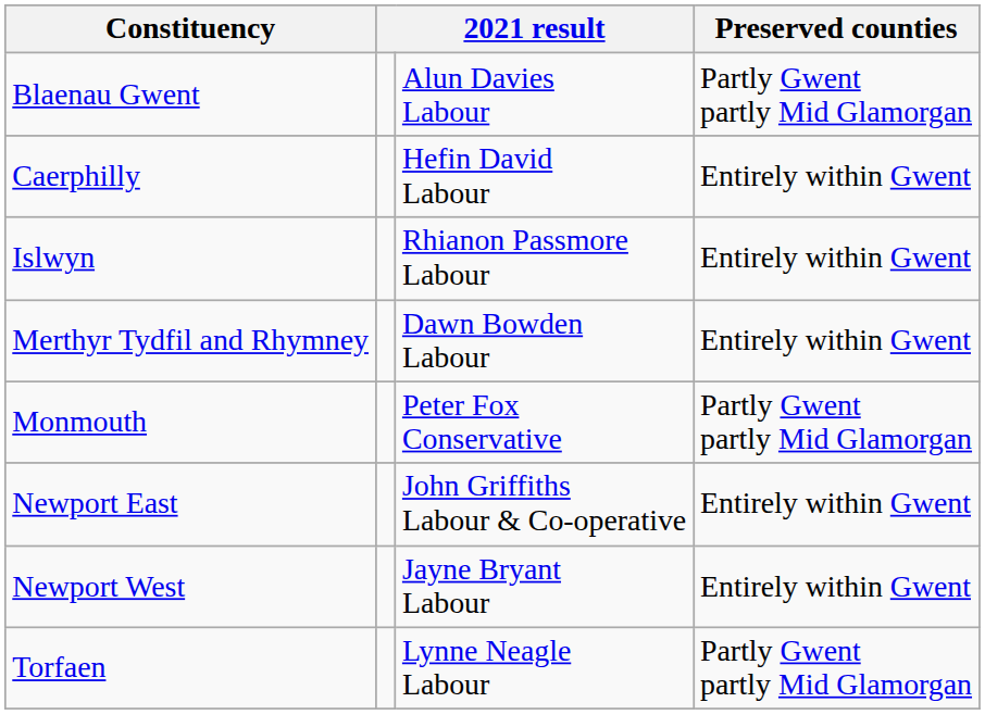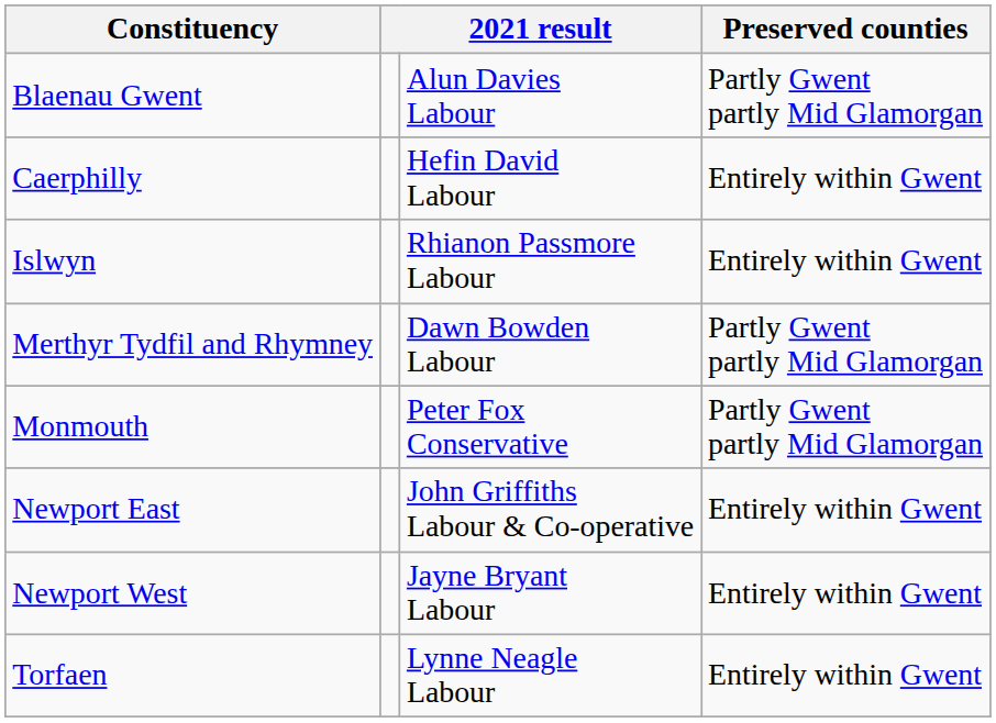Merthyr Tydfil and Rhymney | Preserved counties: Entirely within Gwent -> Partly Gwent partly Mid Glamorgan
Torfaen | Preserved counties: Partly Gwent partly Mid Glamorgan -> Entirely within Gwent
